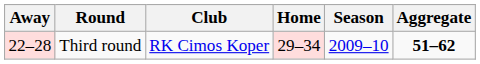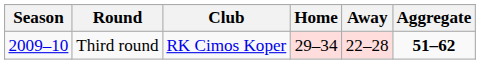columns swapped: Season <-> Away
